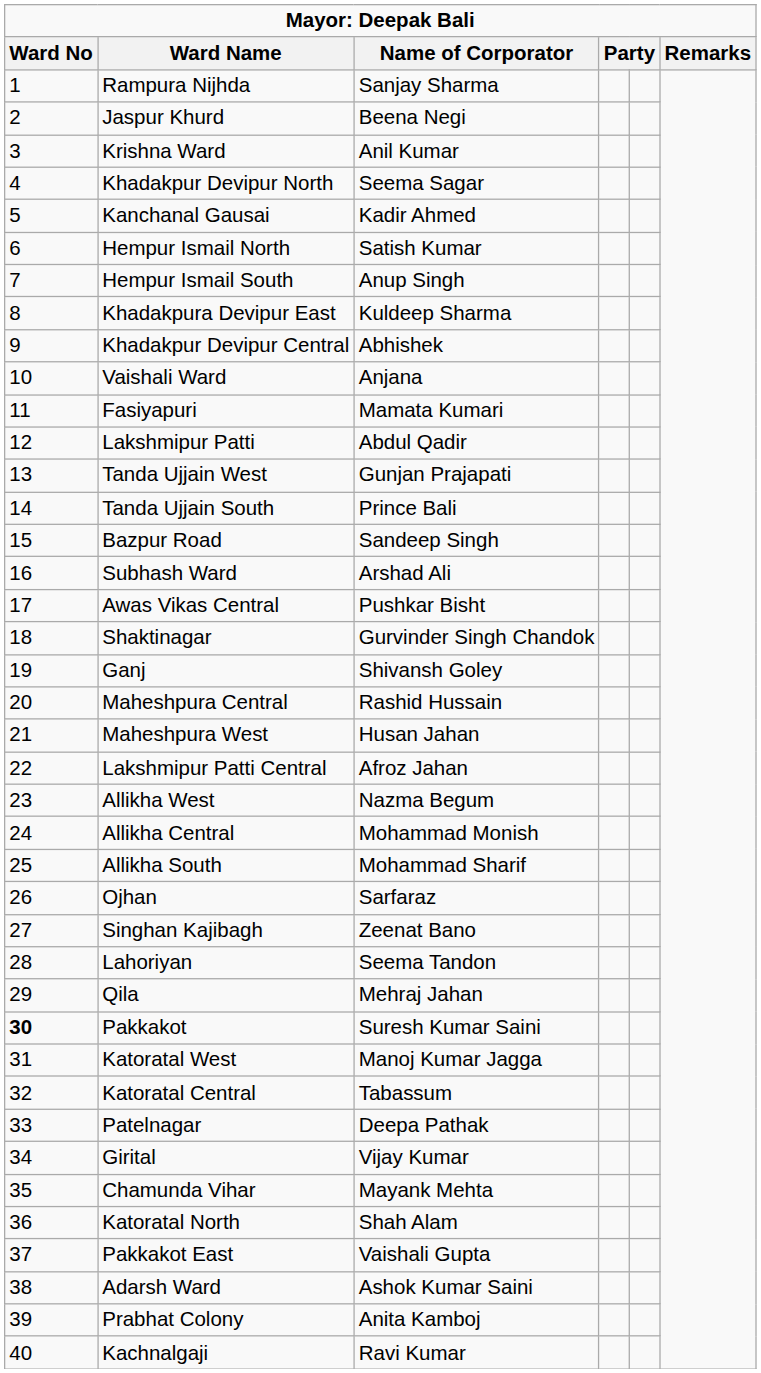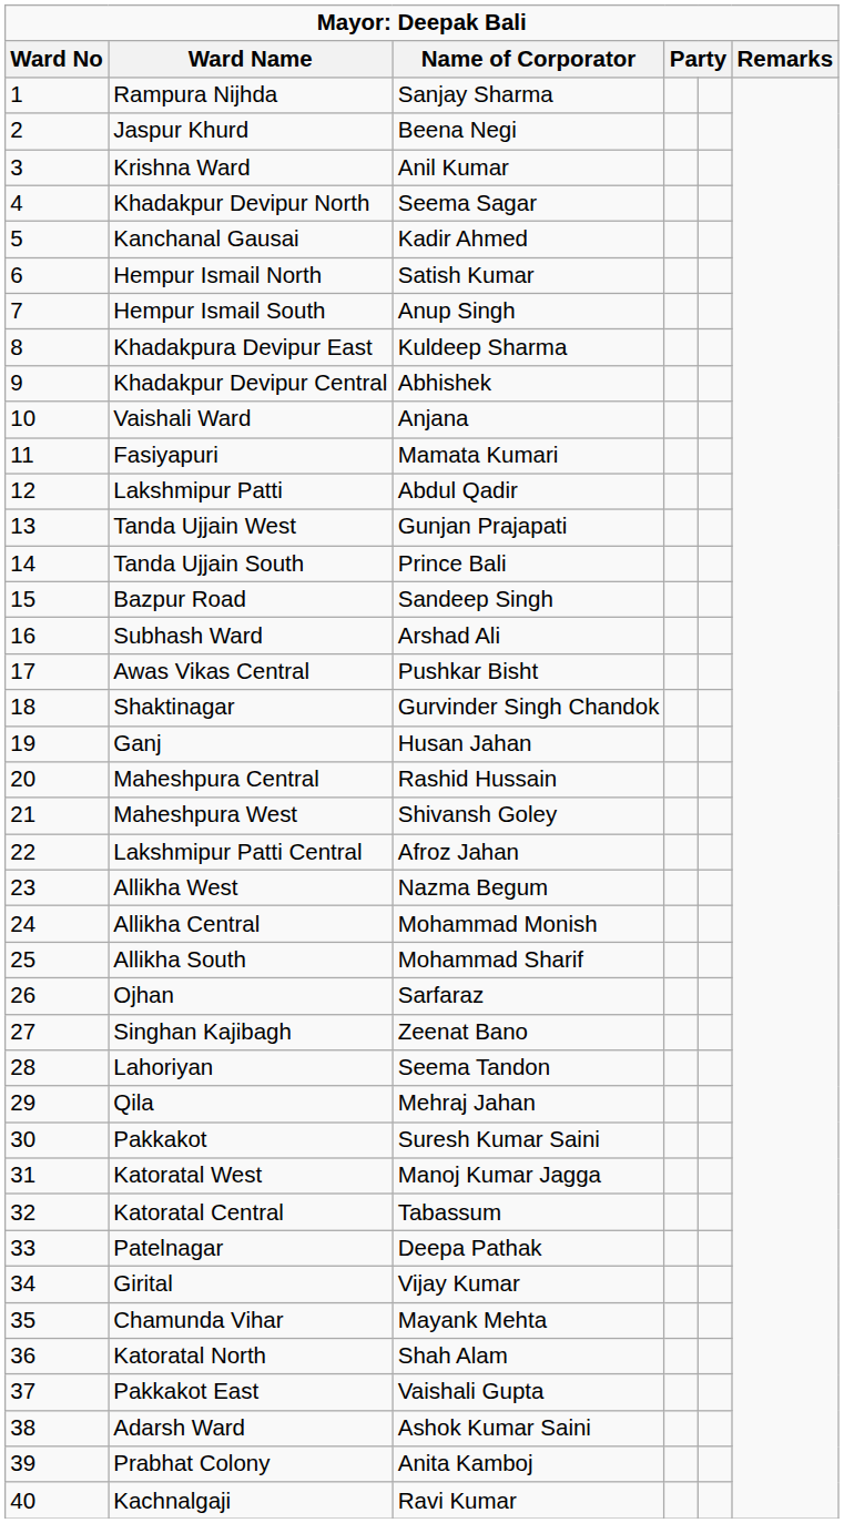Ganj | column 3: Shivansh Goley -> Husan Jahan
Maheshpura West | column 3: Husan Jahan -> Shivansh Goley
Pakkakot | column 1: bold -> normal
